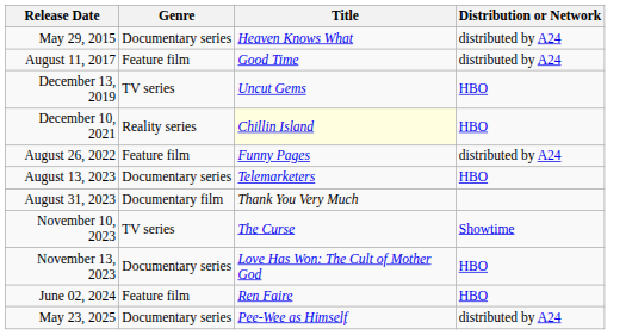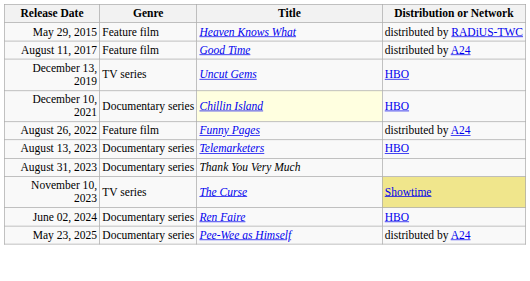May 29, 2015 | Genre: Documentary series -> Feature film
May 29, 2015 | Distribution or Network: distributed by A24 -> distributed by RADiUS-TWC
December 10, 2021 | Genre: Reality series -> Documentary series
August 31, 2023 | Genre: Documentary film -> Documentary series
November 10, 2023 | Distribution or Network: no background -> khaki background
- row: November 13, 2023 | Documentary series | Love Has Won: The Cult of Mother God | HBO
June 02, 2024 | Genre: Feature film -> Documentary series
